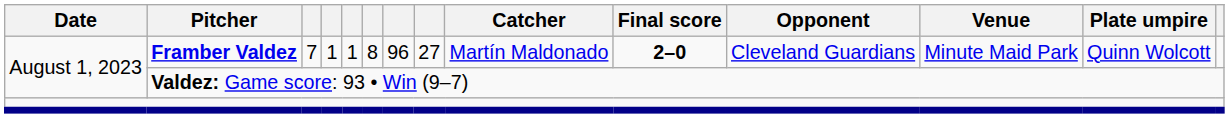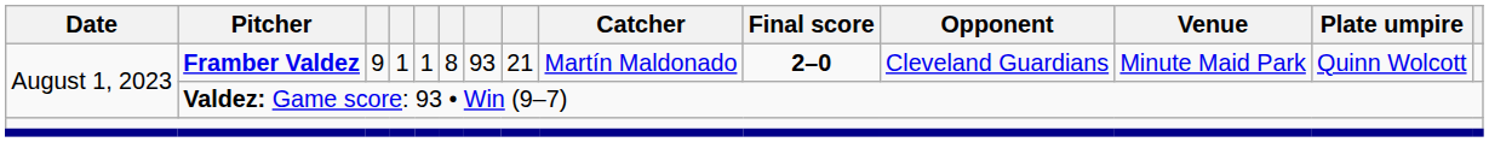Framber Valdez | column 3: 7 -> 9
Framber Valdez | column 7: 96 -> 93
Framber Valdez | column 8: 27 -> 21
